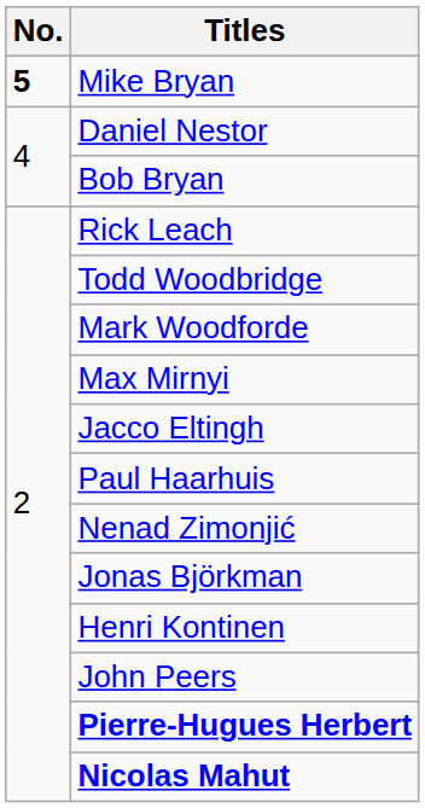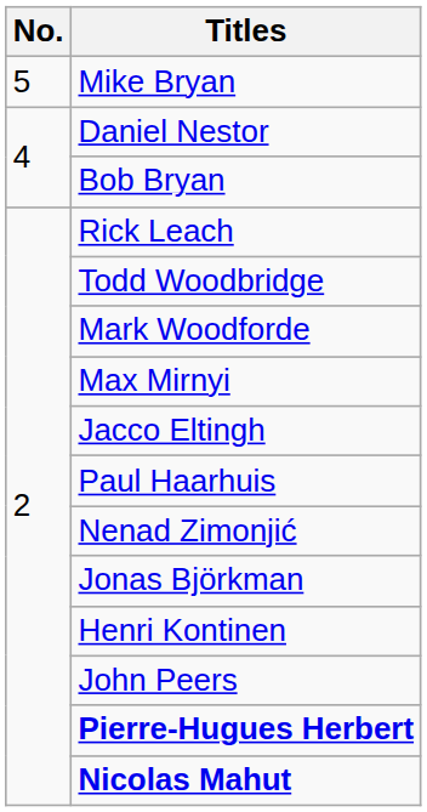Mike Bryan | No.: bold -> normal
